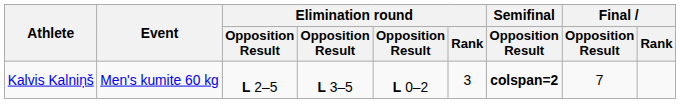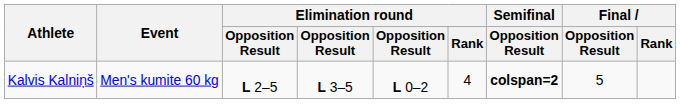Kalvis Kalniņš | Elimination round / Rank: 3 -> 4
Kalvis Kalniņš | Final / Opposition Result: 7 -> 5
